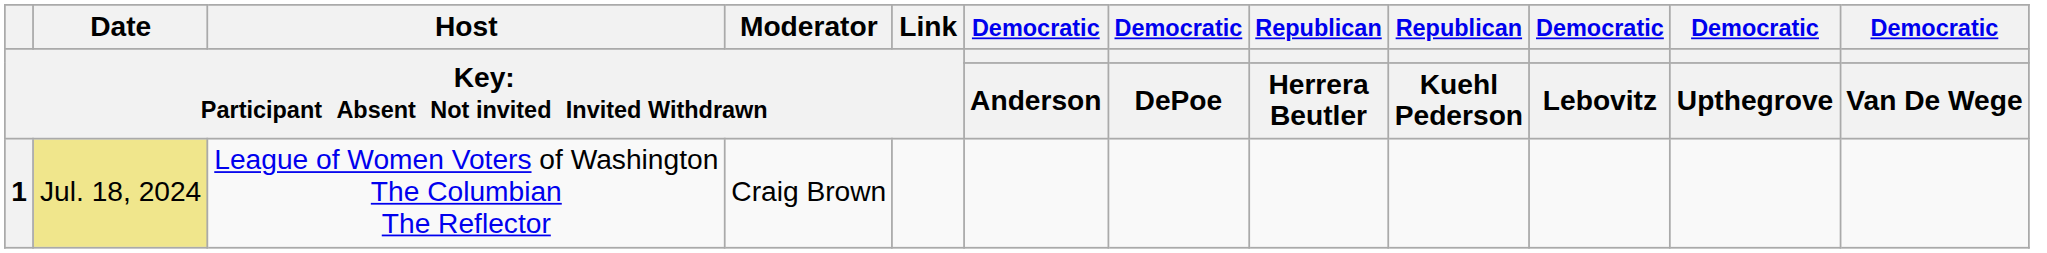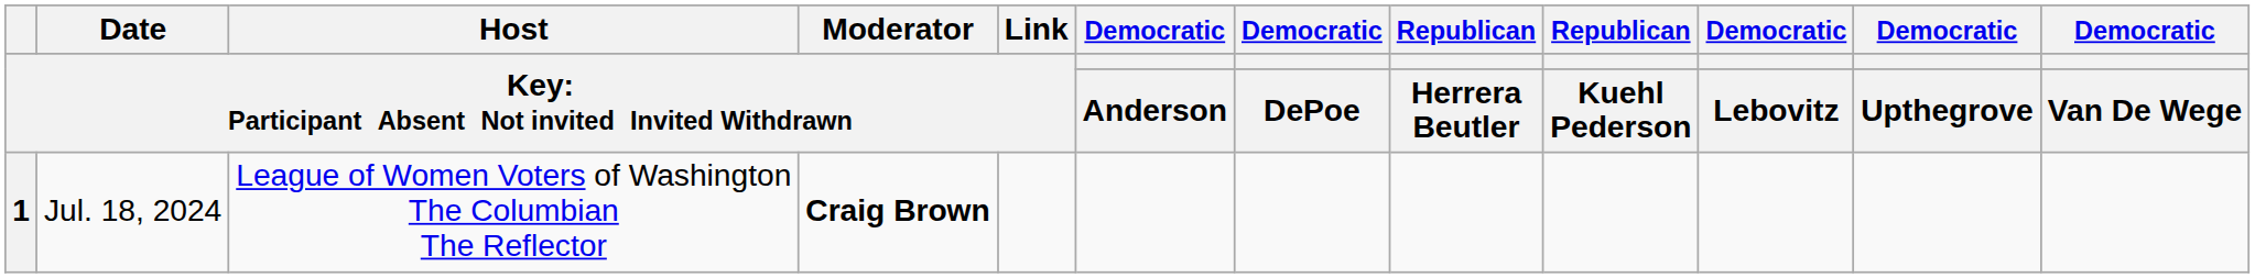1 | column 2: khaki background -> no background
1 | column 4: normal -> bold
